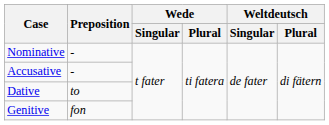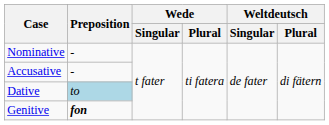Dative | Preposition: no background -> lightblue background
Genitive | Preposition: normal -> bold
